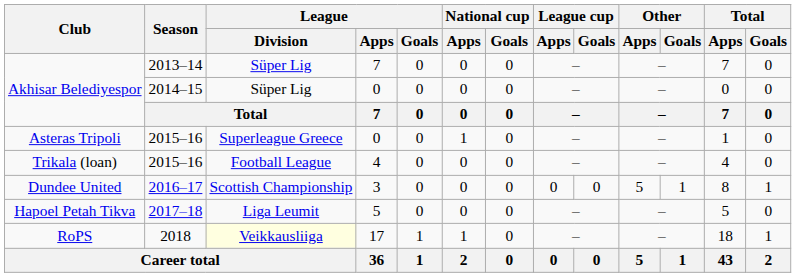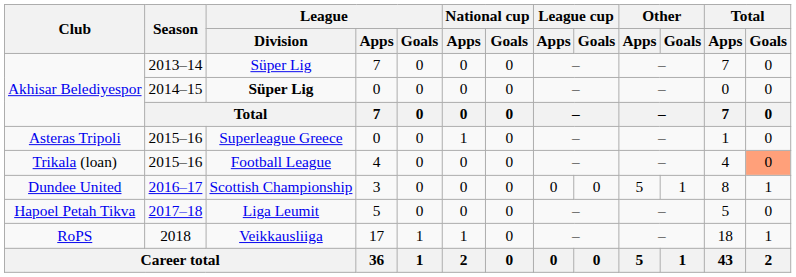Akhisar Belediyespor / 2014–15 | League / Division: normal -> bold
Trikala (loan) | Total / Goals: no background -> lightsalmon background
RoPS | League / Division: lightyellow background -> no background
